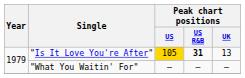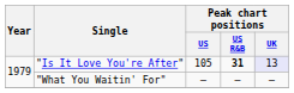"Is It Love You're After" | Peak chart positions / US: gold background -> no background
"Is It Love You're After" | Peak chart positions / UK: no background -> lavender background
